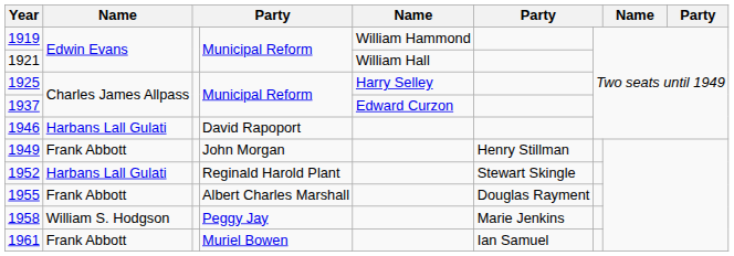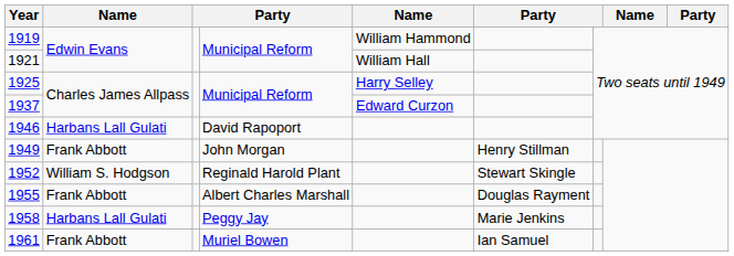1952 | column 2: Harbans Lall Gulati -> William S. Hodgson
1958 | column 2: William S. Hodgson -> Harbans Lall Gulati
